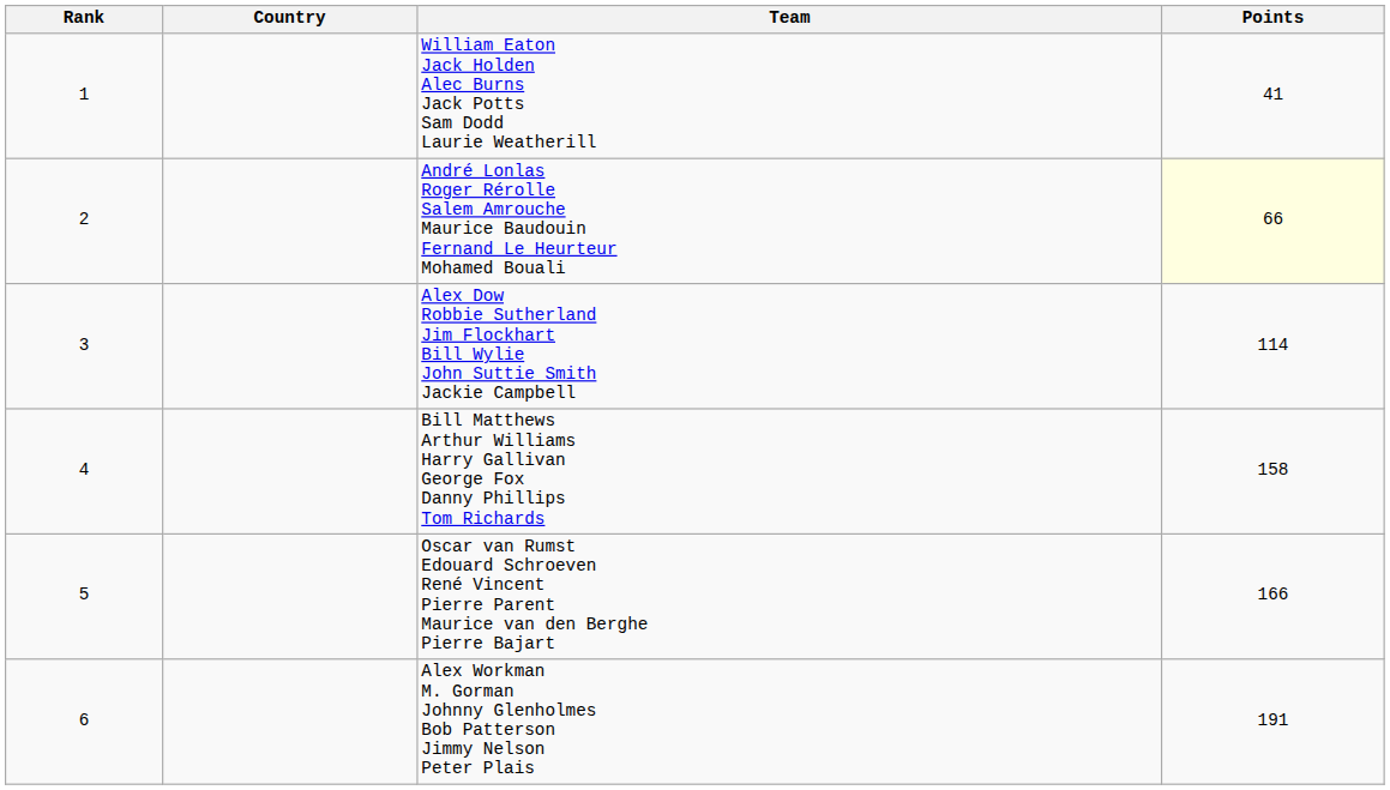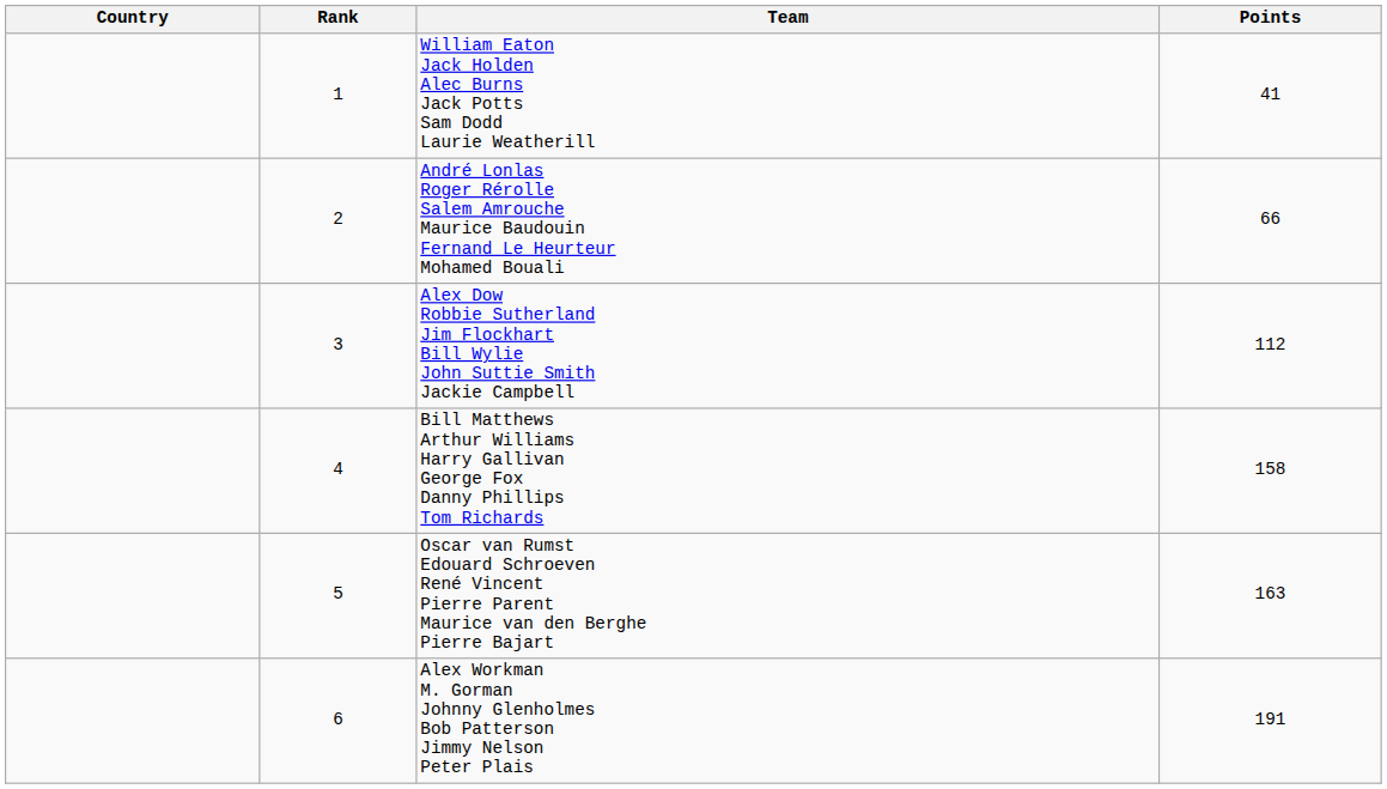columns swapped: Rank <-> Country
row 3 | Points: lightyellow background -> no background
row 4 | Points: 114 -> 112
row 6 | Points: 166 -> 163
